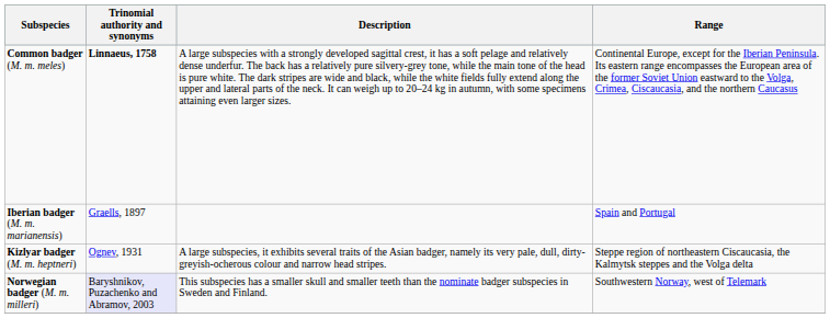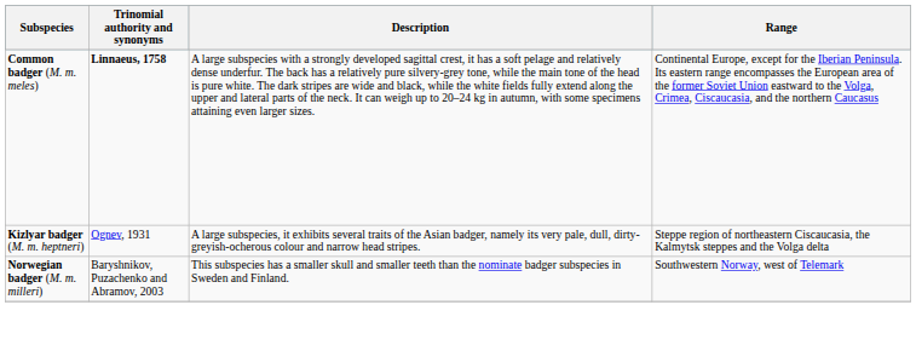- row: Iberian badger (M. m. marianensis) | Graells, 1897 | Spain and Portugal
Norwegian badger (M. m. milleri) | Trinomial authority and synonyms: lavender background -> no background
